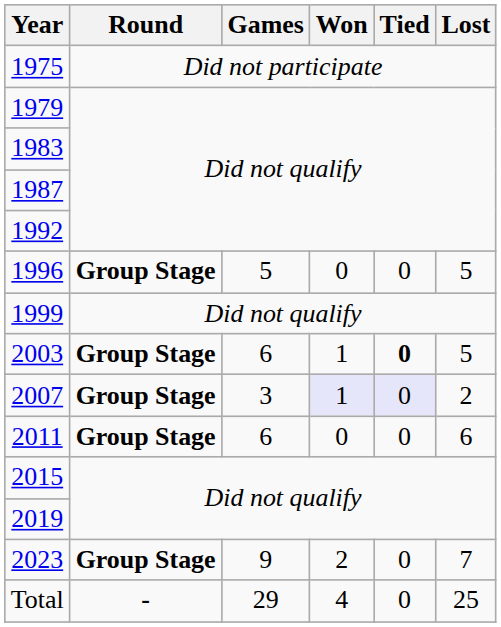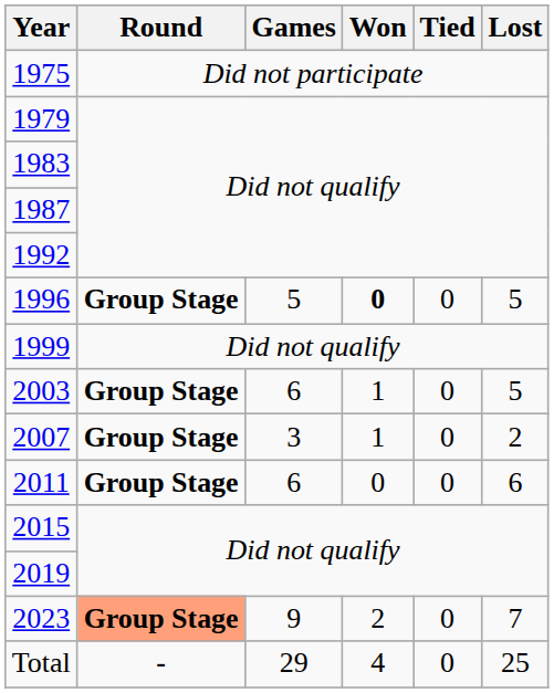1996 | Won: normal -> bold
2003 | Tied: bold -> normal
2007 | Won: lavender background -> no background
2007 | Tied: lavender background -> no background
2023 | Round: no background -> lightsalmon background
